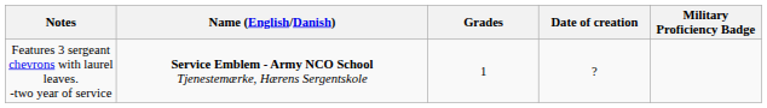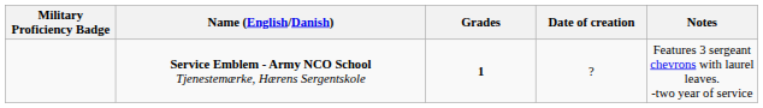columns swapped: Military Proficiency Badge <-> Notes
row 2 | Grades: normal -> bold
